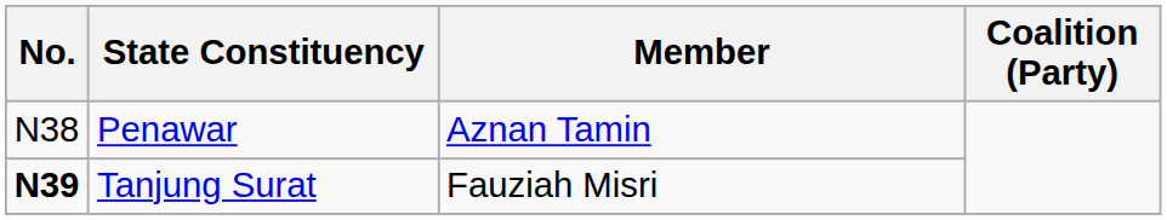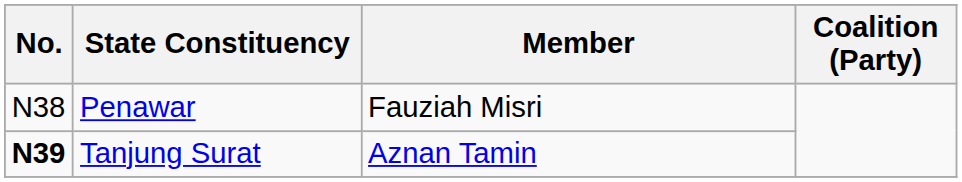Penawar | Member: Aznan Tamin -> Fauziah Misri
Tanjung Surat | Member: Fauziah Misri -> Aznan Tamin
